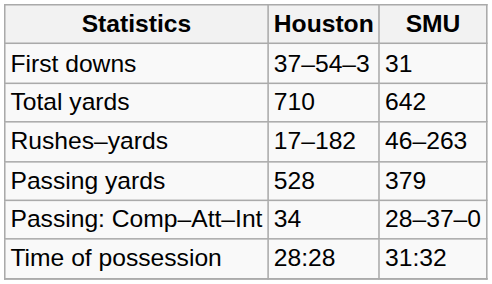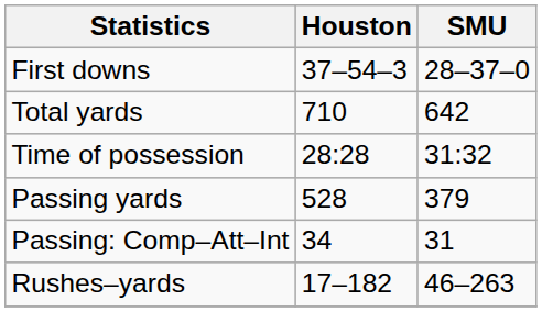First downs | SMU: 31 -> 28–37–0
rows swapped: Rushes–yards <-> Time of possession
Passing: Comp–Att–Int | SMU: 28–37–0 -> 31
